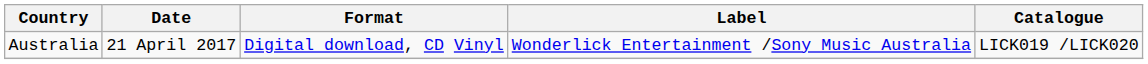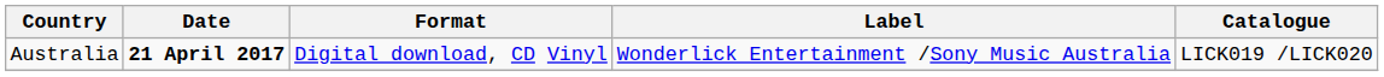Australia | Date: normal -> bold
